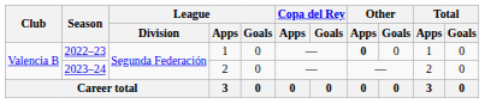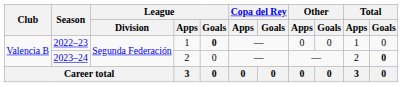2022–23 | League / Goals: normal -> bold
2022–23 | Other / Apps: bold -> normal
2023–24 | Total / Goals: normal -> bold
